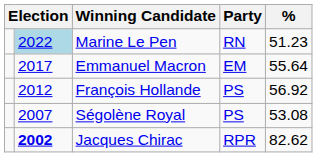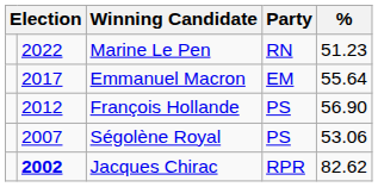Marine Le Pen | column 2: lightblue background -> no background
François Hollande | %: 56.92 -> 56.90
Ségolène Royal | %: 53.08 -> 53.06
